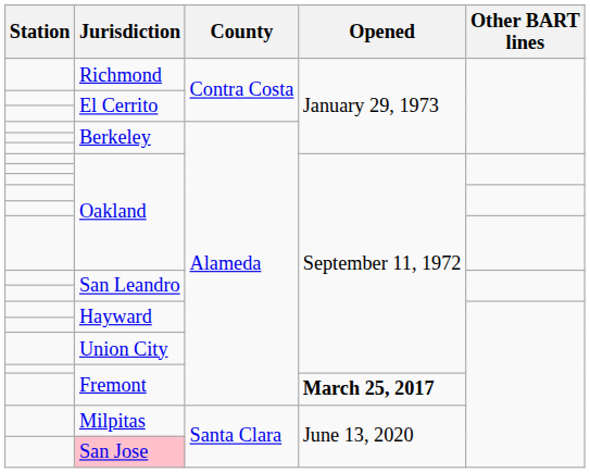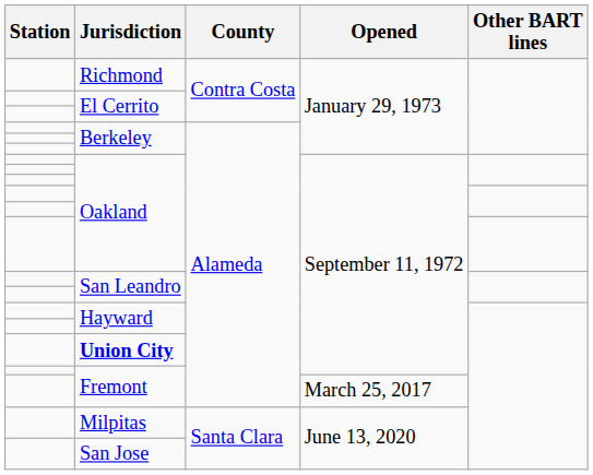Union City | Jurisdiction: normal -> bold
Fremont / March 25, 2017 | Opened: bold -> normal
San Jose | Jurisdiction: pink background -> no background
